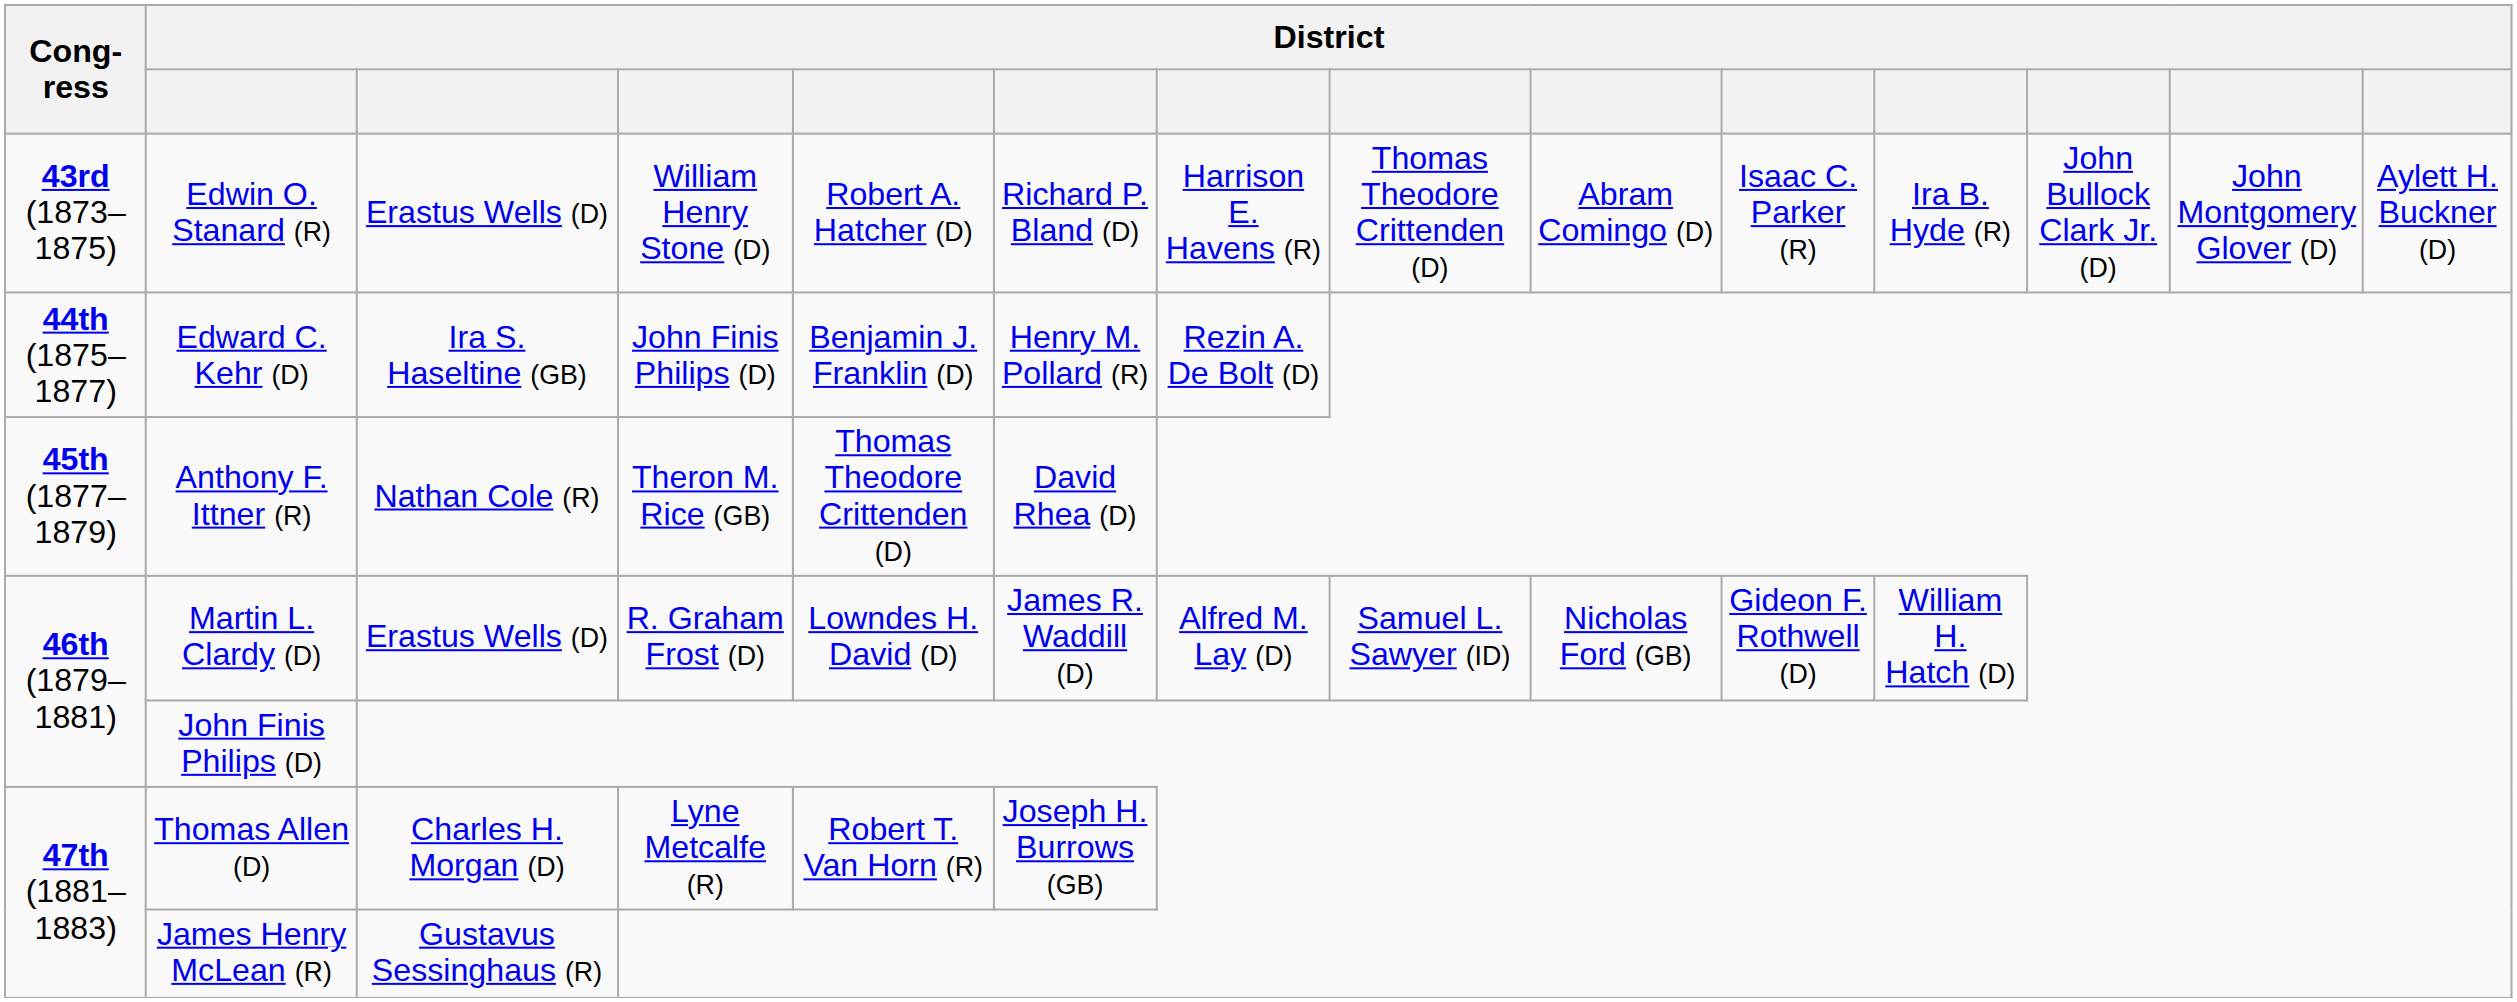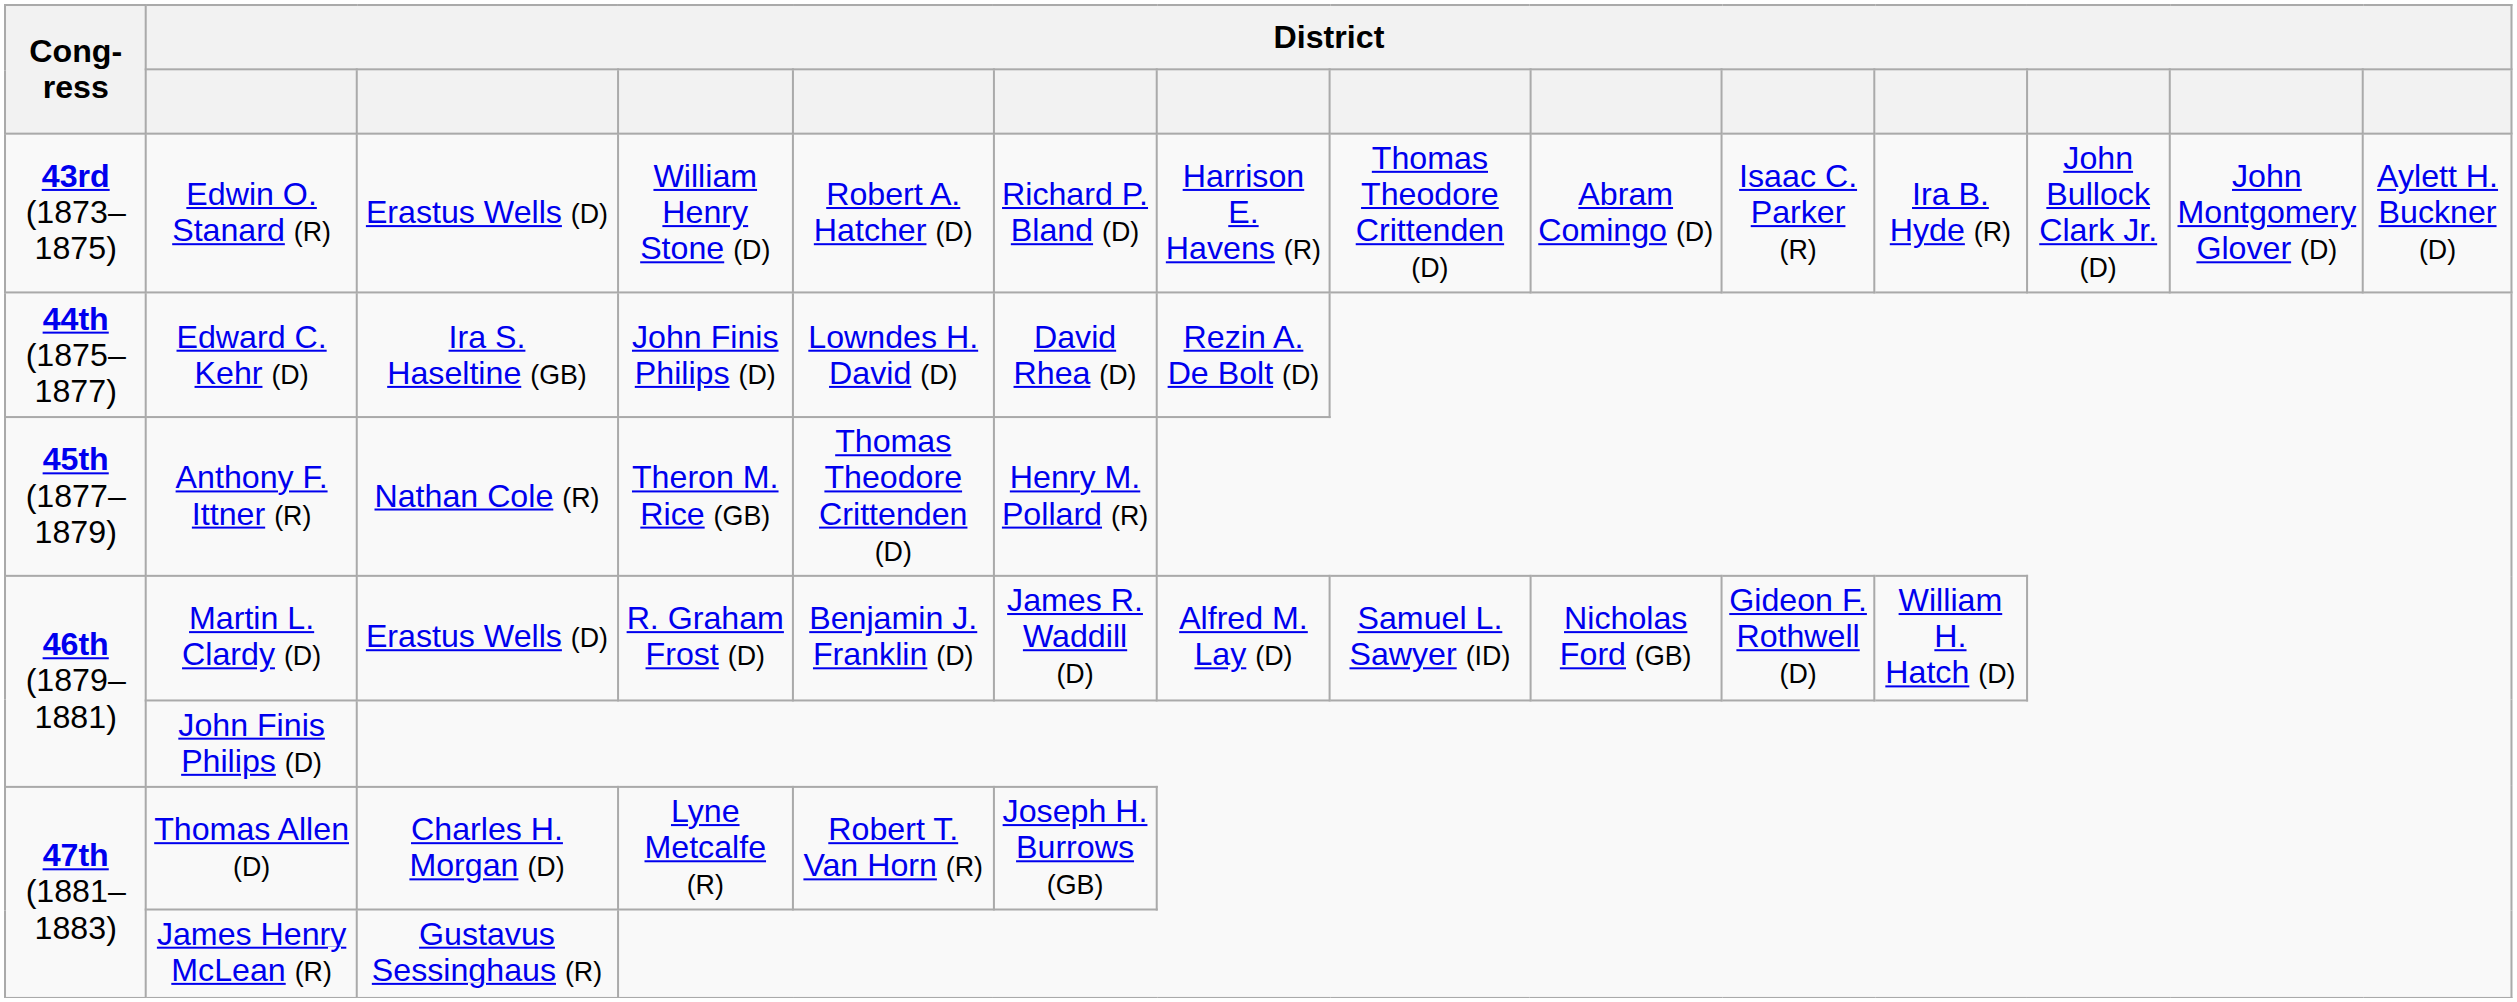Edward C. Kehr (D) | column 5: Benjamin J. Franklin (D) -> Lowndes H. David (D)
Edward C. Kehr (D) | column 6: Henry M. Pollard (R) -> David Rhea (D)
Anthony F. Ittner (R) | column 6: David Rhea (D) -> Henry M. Pollard (R)
Martin L. Clardy (D) | column 5: Lowndes H. David (D) -> Benjamin J. Franklin (D)
